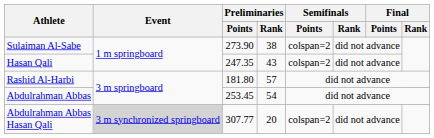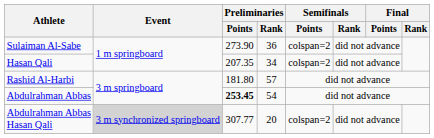Sulaiman Al-Sabe | Preliminaries / Rank: 38 -> 36
Hasan Qali | Preliminaries / Points: 247.35 -> 207.35
Hasan Qali | Preliminaries / Rank: 43 -> 34
Abdulrahman Abbas | Preliminaries / Points: normal -> bold
